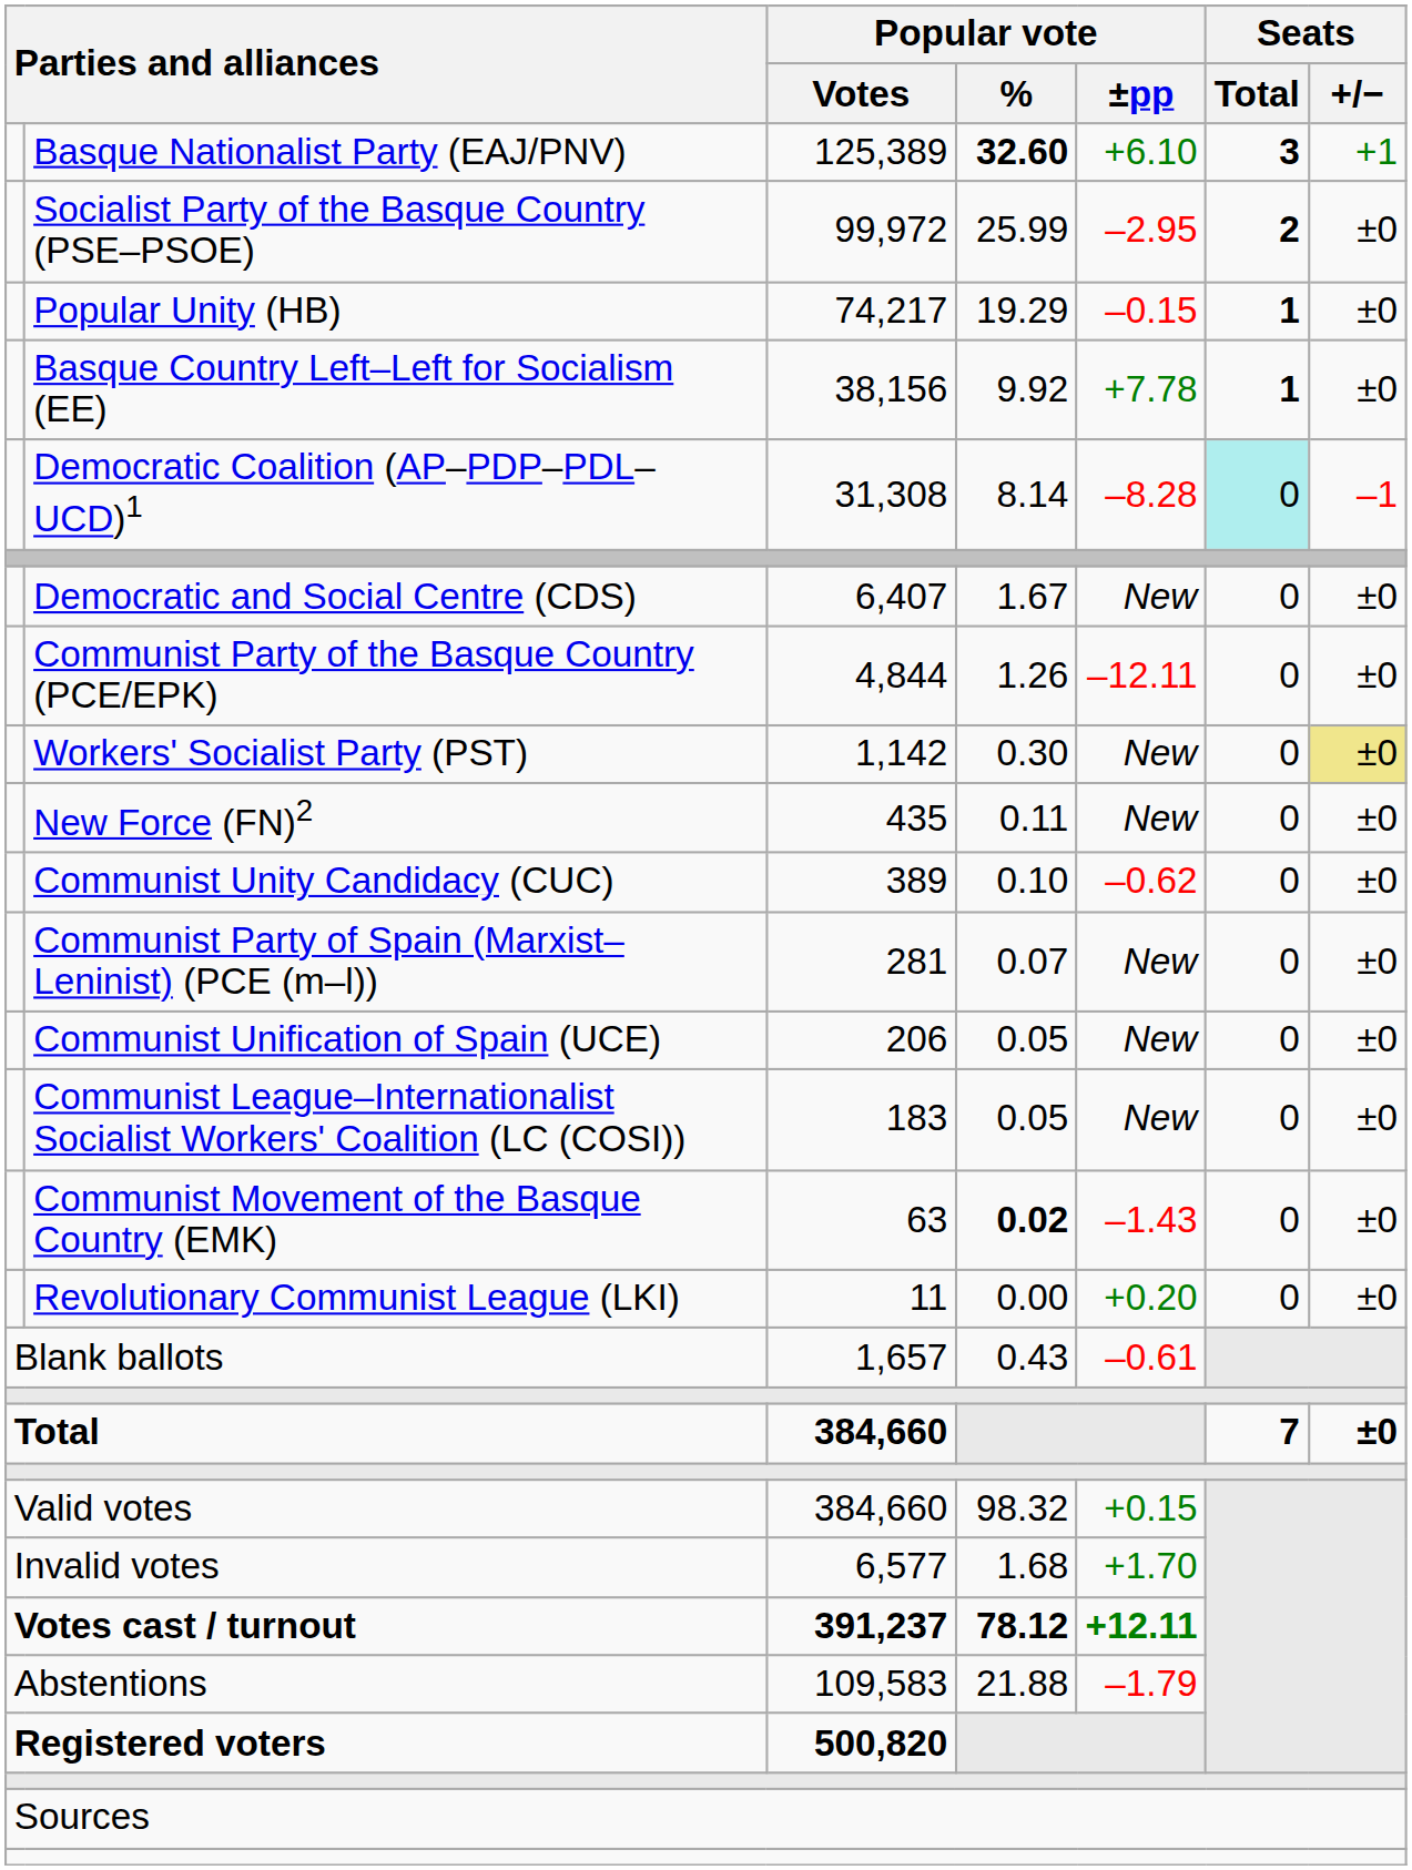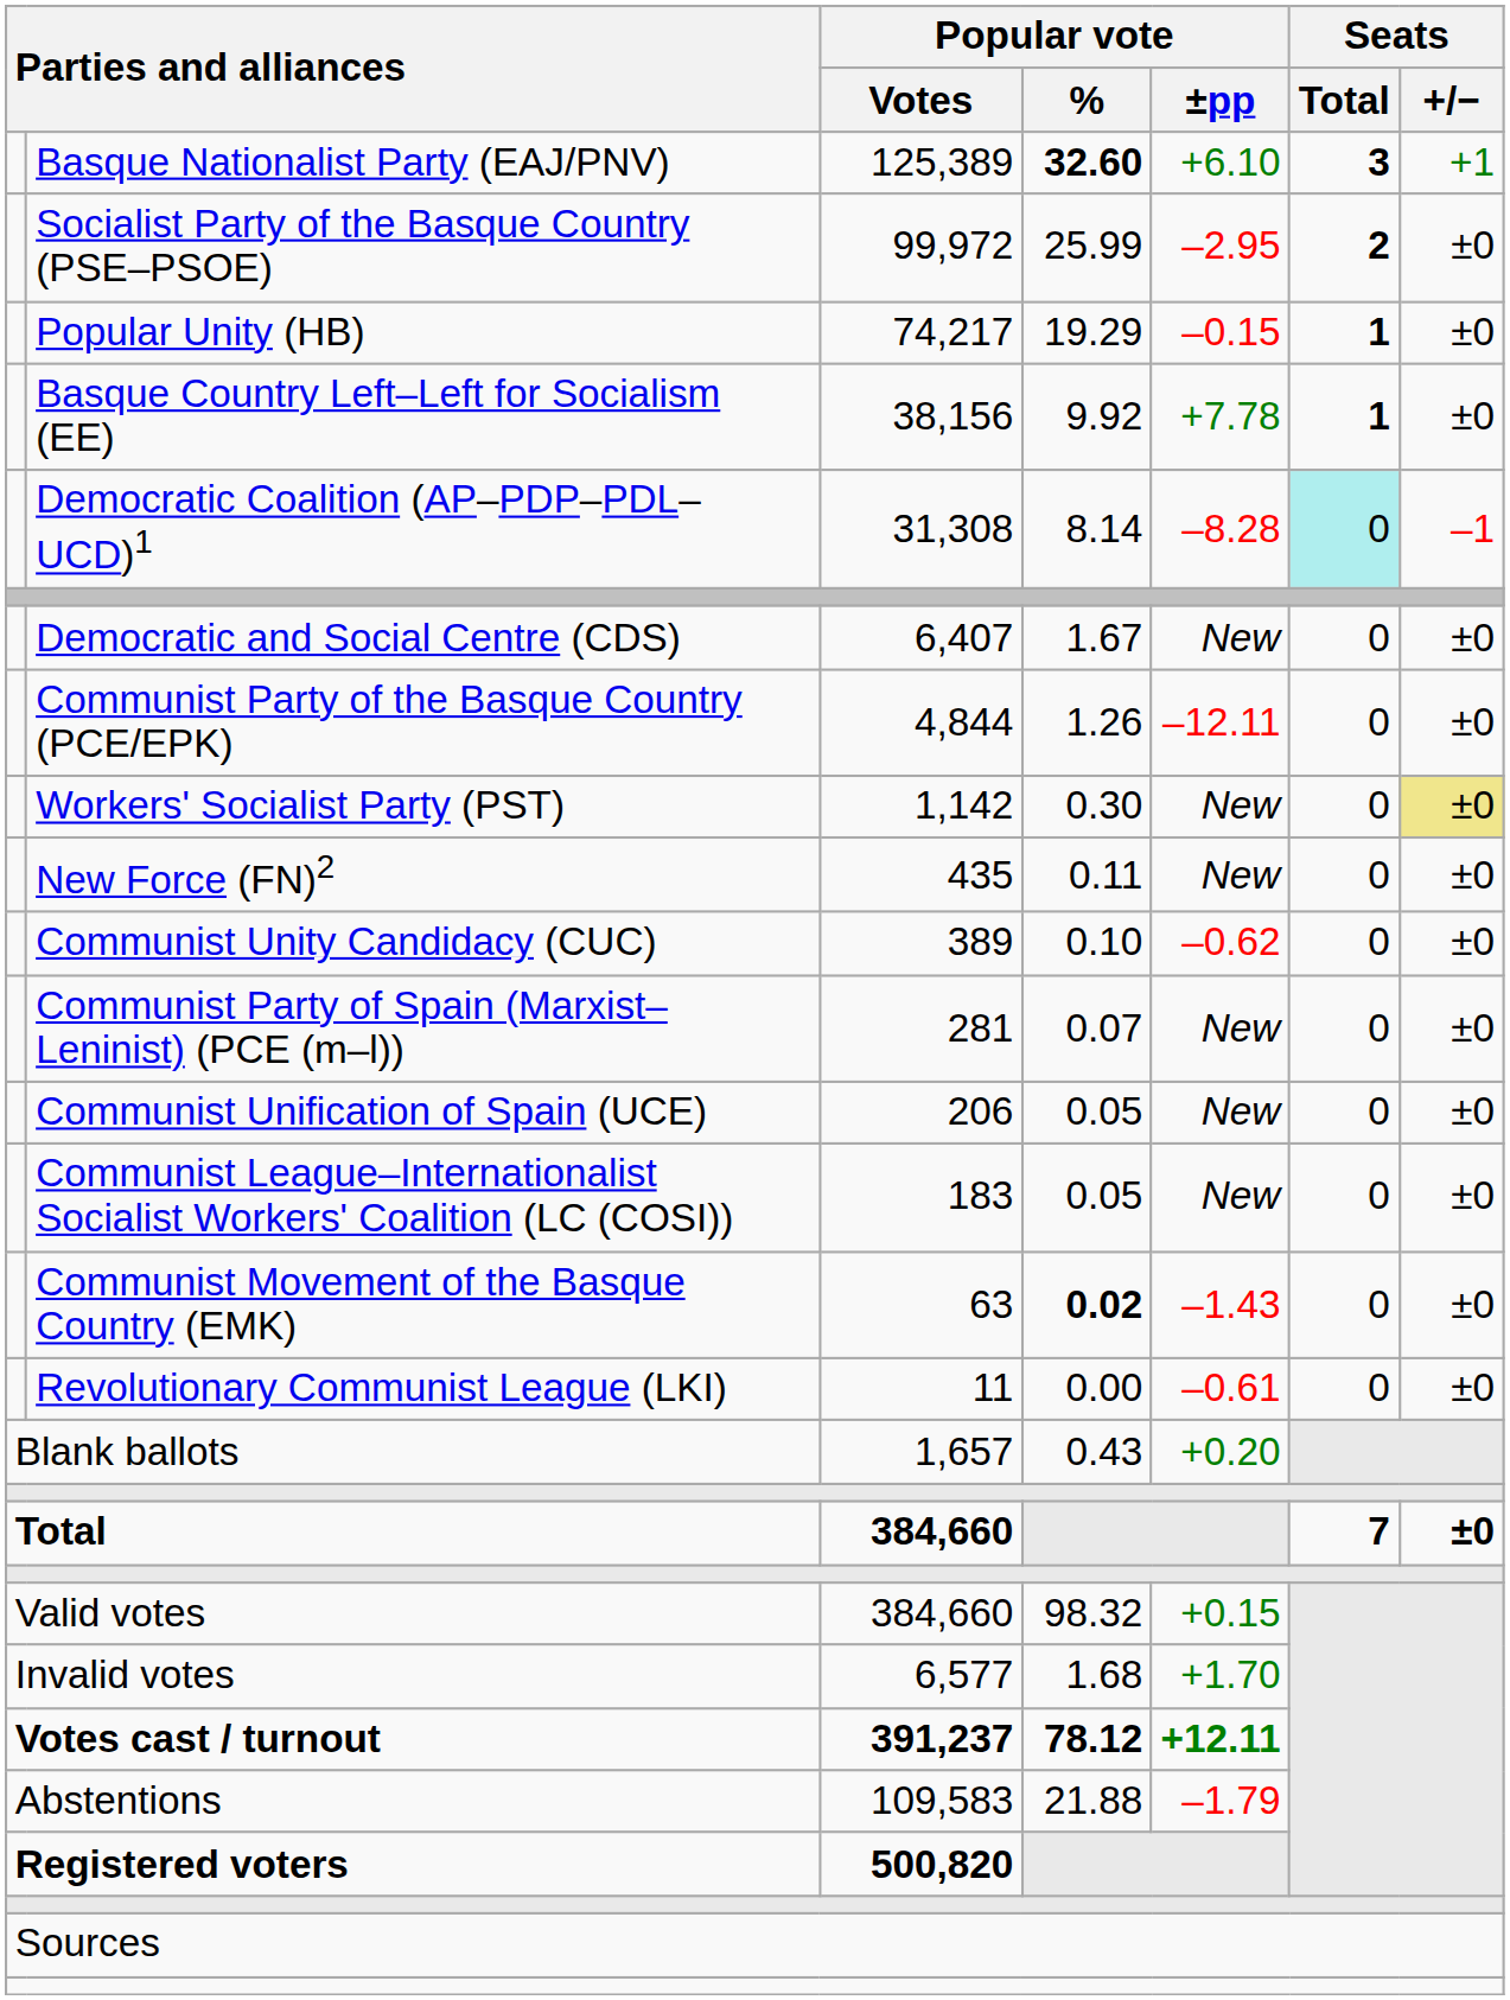Revolutionary Communist League (LKI) | Popular vote / ±pp: +0.20 -> –0.61
Blank ballots | Popular vote / ±pp: –0.61 -> +0.20
